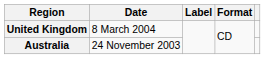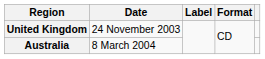United Kingdom | Date: 8 March 2004 -> 24 November 2003
Australia | Date: 24 November 2003 -> 8 March 2004
